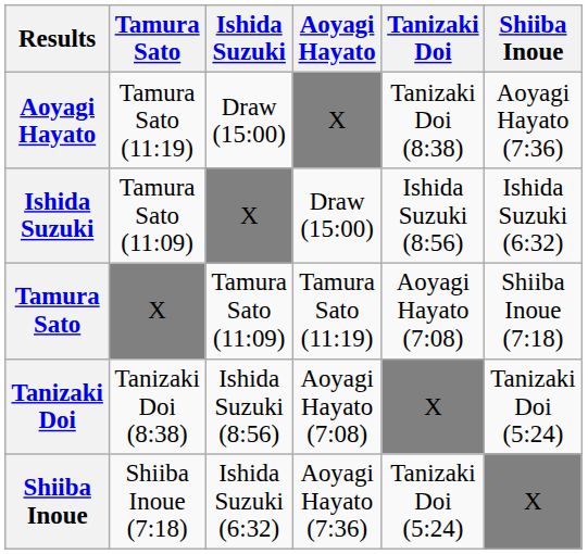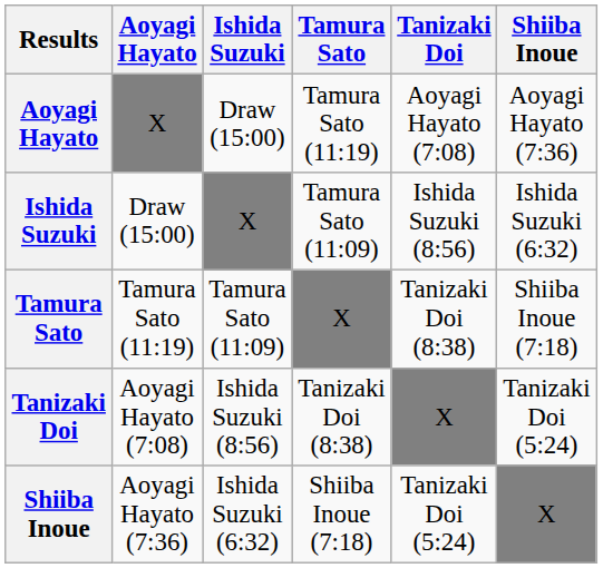columns swapped: Aoyagi Hayato <-> Tamura Sato
row 2 | Tanizaki Doi: Tanizaki Doi (8:38) -> Aoyagi Hayato (7:08)
row 4 | Tanizaki Doi: Aoyagi Hayato (7:08) -> Tanizaki Doi (8:38)
